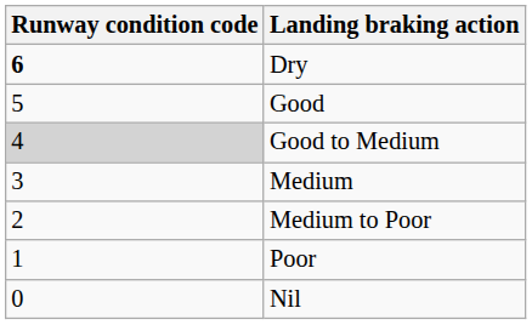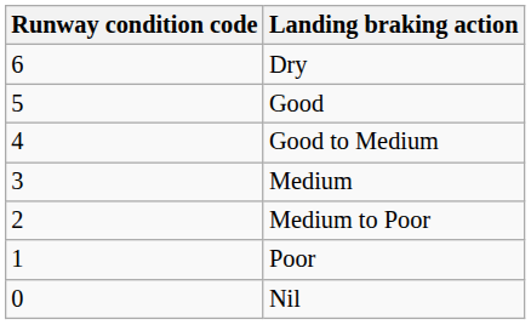Dry | Runway condition code: bold -> normal
Good to Medium | Runway condition code: lightgrey background -> no background
